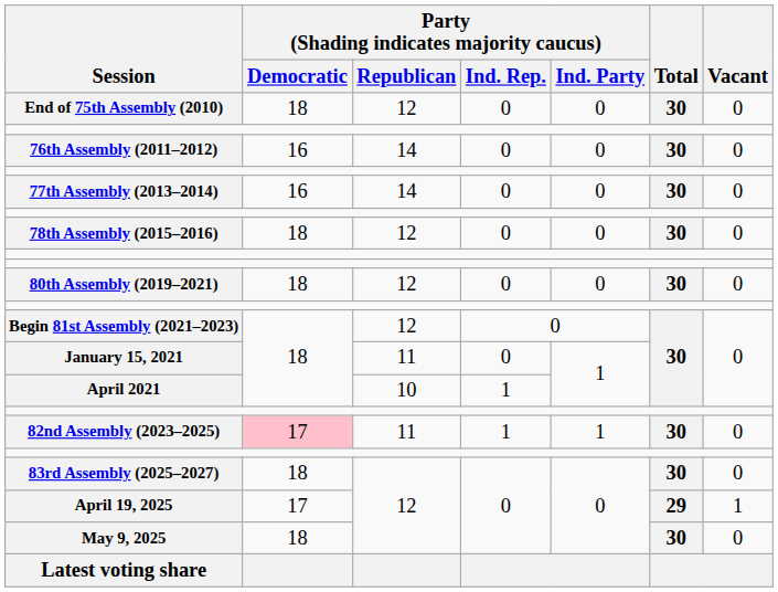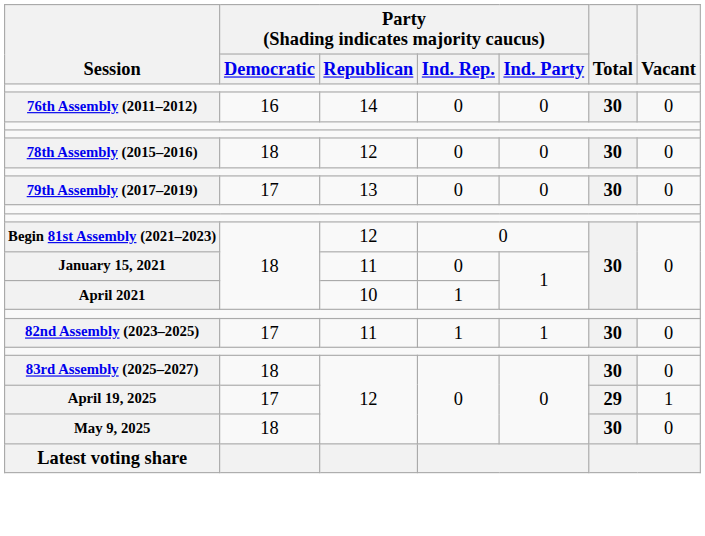- row: End of 75th Assembly (2010) | 18 | 12 | 0 | 0 | 30 | 0
- row: 77th Assembly (2013–2014) | 16 | 14 | 0 | 0 | 30 | 0
+ row: 79th Assembly (2017–2019) | 17 | 13 | 0 | 0 | 30 | 0
- row: 80th Assembly (2019–2021) | 18 | 12 | 0 | 0 | 30 | 0
82nd Assembly (2023–2025) | Party (Shading indicates majority caucus) / Democratic: pink background -> no background
